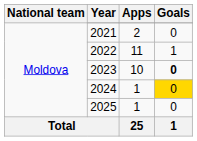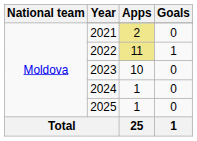2021 | Apps: no background -> khaki background
2022 | Apps: no background -> khaki background
2023 | Goals: bold -> normal
2024 | Goals: gold background -> no background
